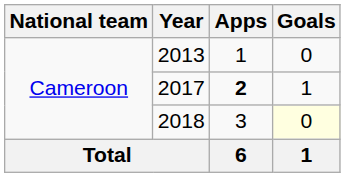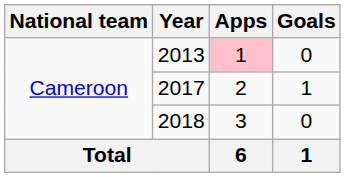2013 | Apps: no background -> pink background
2017 | Apps: bold -> normal
2018 | Goals: lightyellow background -> no background
